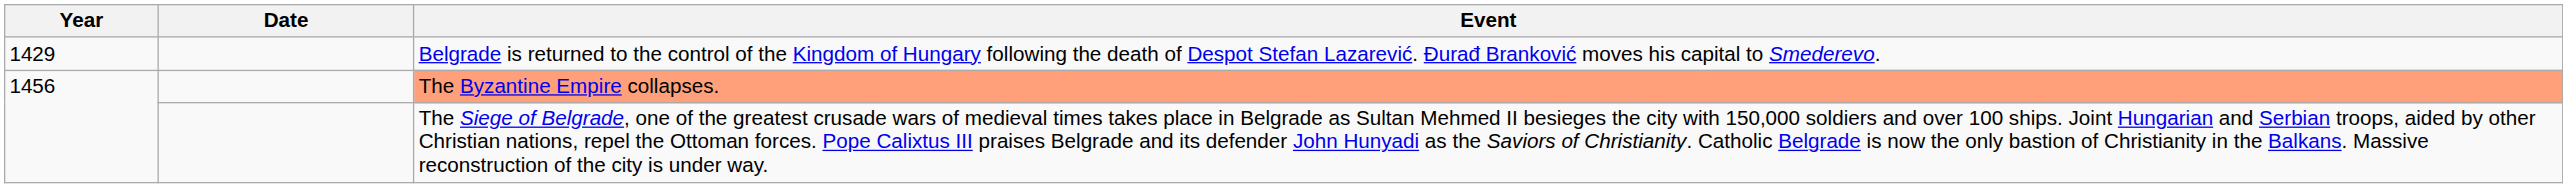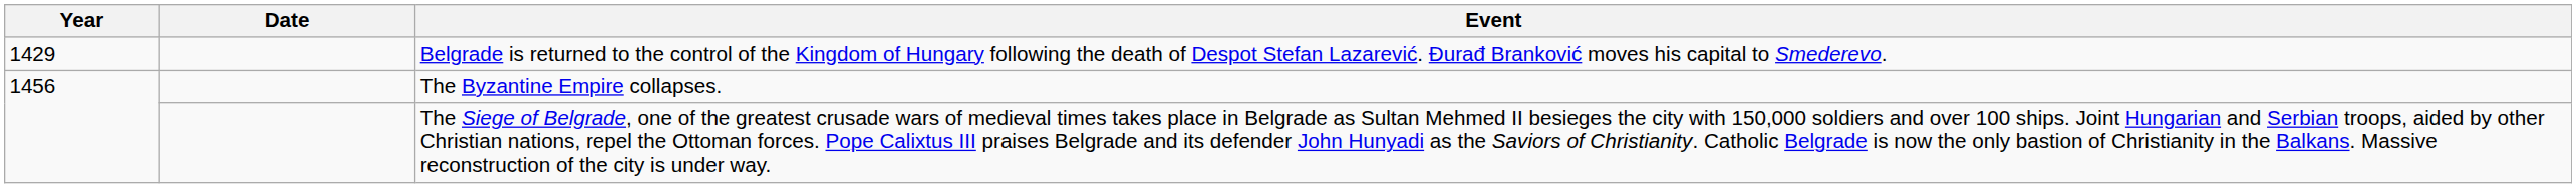The Byzantine Empire collapses. | Event: lightsalmon background -> no background
